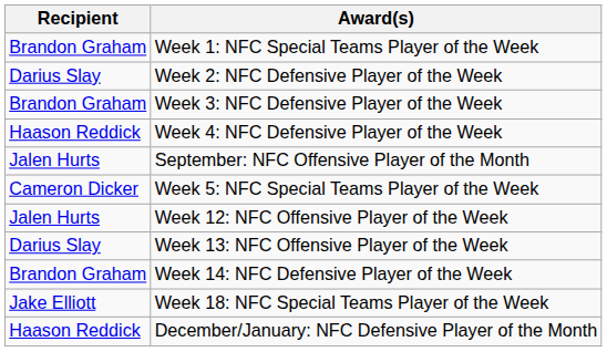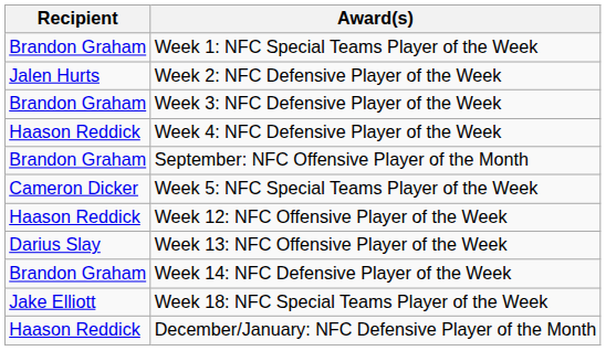Week 2: NFC Defensive Player of the Week | Recipient: Darius Slay -> Jalen Hurts
September: NFC Offensive Player of the Month | Recipient: Jalen Hurts -> Brandon Graham
Week 12: NFC Offensive Player of the Week | Recipient: Jalen Hurts -> Haason Reddick
